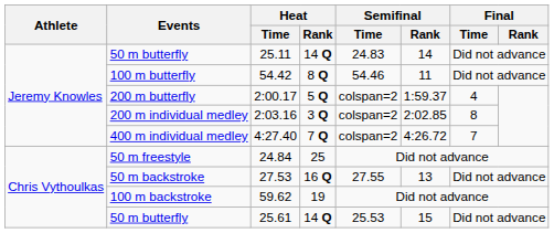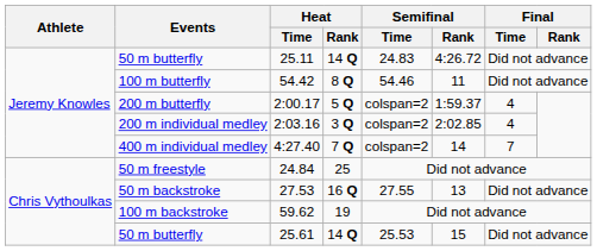25.11 | Semifinal / Rank: 14 -> 4:26.72
2:03.16 | Final / Time: 8 -> 4
4:27.40 | Semifinal / Rank: 4:26.72 -> 14
